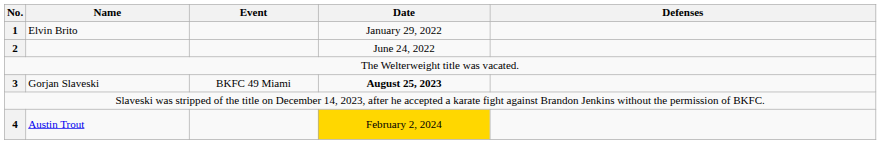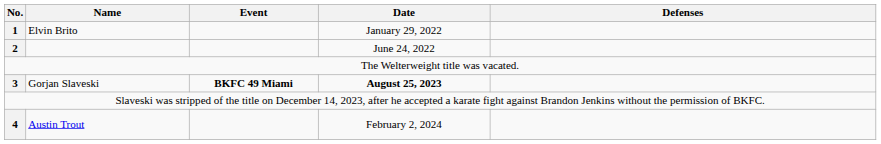Gorjan Slaveski | Event: normal -> bold
Austin Trout | Date: gold background -> no background
